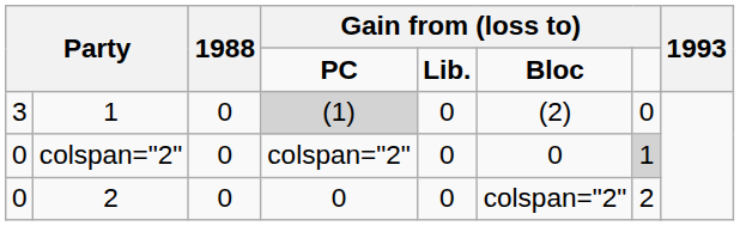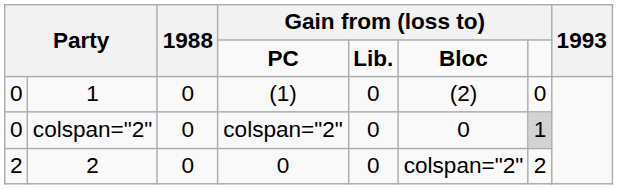row 3 | column 1: 3 -> 0
row 3 | column 4: lightgrey background -> no background
row 5 | column 1: 0 -> 2
